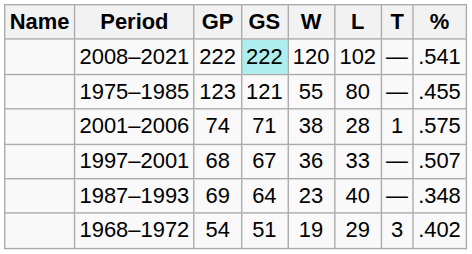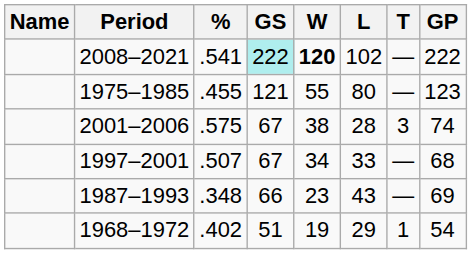columns swapped: GP <-> %
2008–2021 | W: normal -> bold
2001–2006 | GS: 71 -> 67
2001–2006 | T: 1 -> 3
1997–2001 | W: 36 -> 34
1987–1993 | GS: 64 -> 66
1987–1993 | L: 40 -> 43
1968–1972 | T: 3 -> 1
